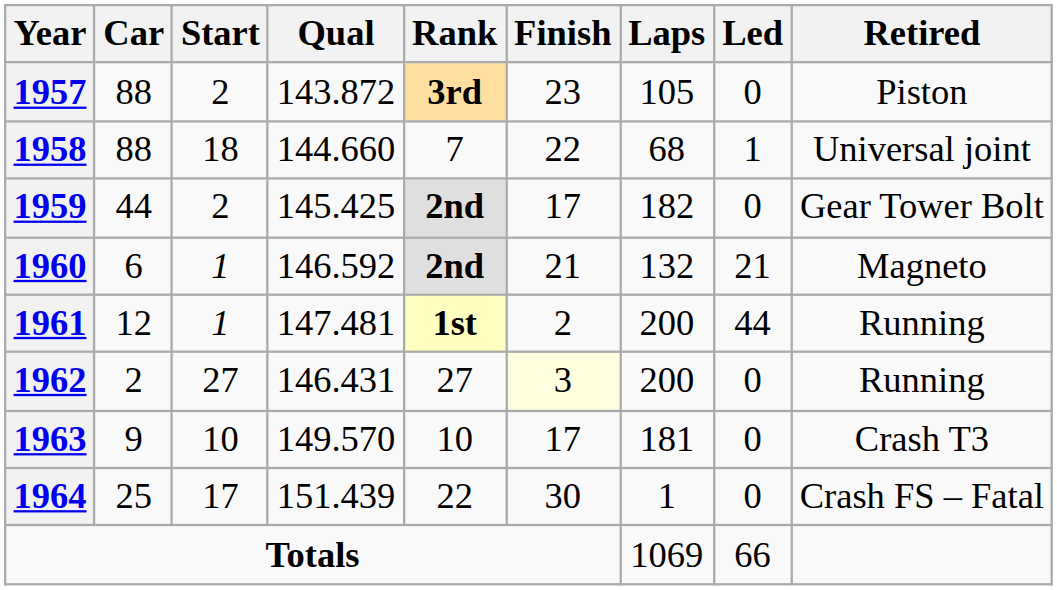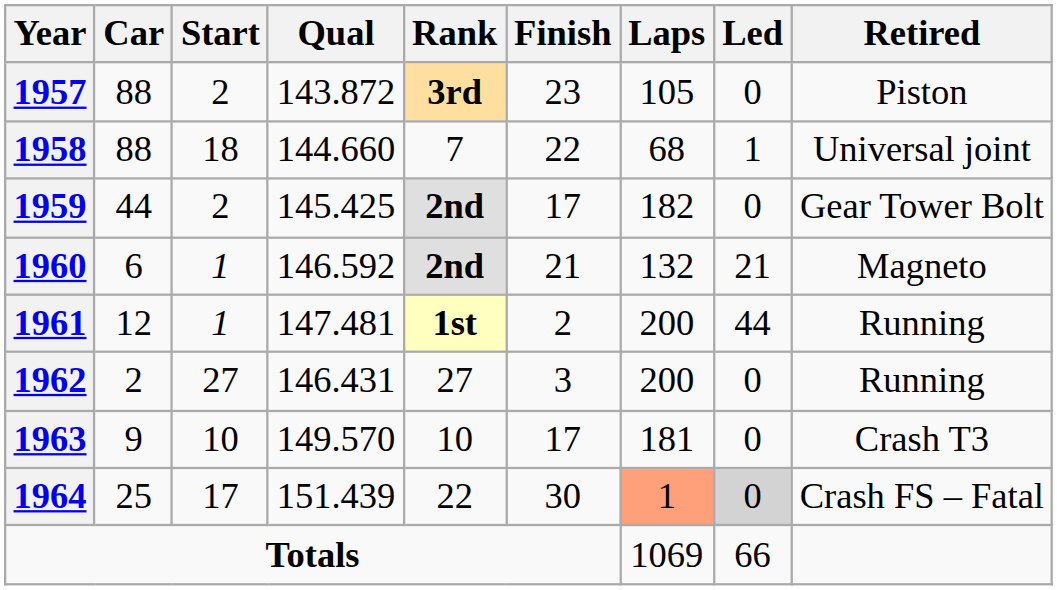1962 | Finish: lightyellow background -> no background
1964 | Laps: no background -> lightsalmon background
1964 | Led: no background -> lightgrey background
